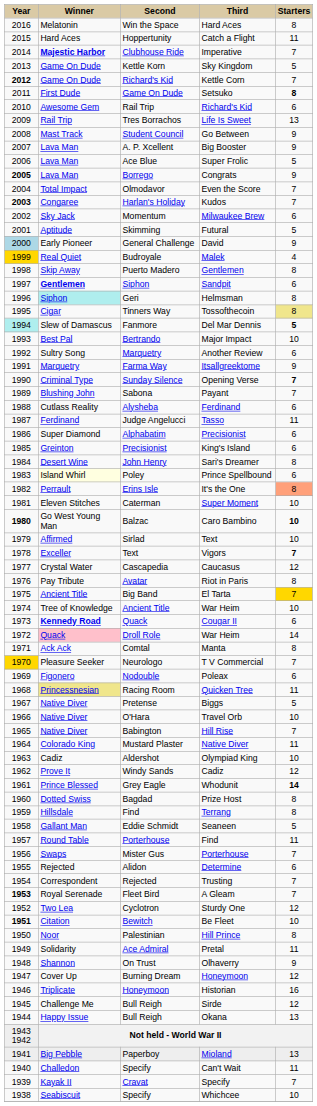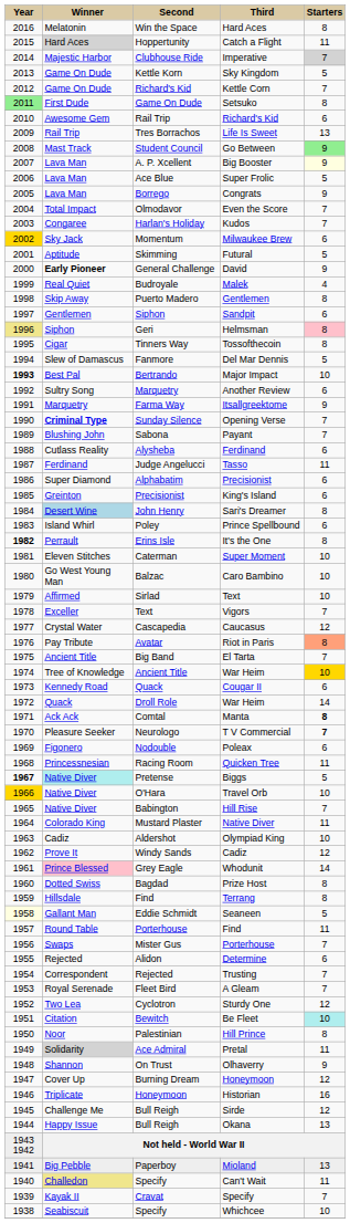Catch a Flight | column 2: no background -> lightgrey background
Imperative | column 2: bold -> normal
Imperative | column 5: no background -> lightgrey background
Kettle Corn | column 1: bold -> normal
Setsuko | column 1: no background -> lightgreen background
Setsuko | column 5: bold -> normal
Go Between | column 5: no background -> lightgreen background
Big Booster | column 5: no background -> lightyellow background
Congrats | column 1: bold -> normal
Kudos | column 1: bold -> normal
Milwaukee Brew | column 1: no background -> gold background
David | column 1: lightblue background -> no background
David | column 2: normal -> bold
Malek | column 1: gold background -> no background
Sandpit | column 2: bold -> normal
Helmsman | column 1: no background -> khaki background
Helmsman | column 2: paleturquoise background -> no background
Helmsman | column 5: no background -> pink background
Tossofthecoin | column 5: khaki background -> no background
Del Mar Dennis | column 1: paleturquoise background -> no background
Del Mar Dennis | column 5: bold -> normal
Major Impact | column 1: normal -> bold
Opening Verse | column 2: normal -> bold
Opening Verse | column 5: bold -> normal
Sari's Dreamer | column 2: no background -> lightblue background
Prince Spellbound | column 2: lightyellow background -> no background
It's the One | column 1: normal -> bold
It's the One | column 5: lightsalmon background -> no background
Caro Bambino | column 1: bold -> normal
Caro Bambino | column 5: bold -> normal
Vigors | column 5: bold -> normal
Riot in Paris | column 5: no background -> lightsalmon background
El Tarta | column 5: gold background -> no background
Ancient Title / War Heim | column 5: no background -> gold background
Cougar II | column 2: bold -> normal
Droll Role / War Heim | column 2: pink background -> no background
Manta | column 5: normal -> bold
T V Commercial | column 1: gold background -> no background
T V Commercial | column 5: normal -> bold
Quicken Tree | column 2: khaki background -> no background
Biggs | column 1: normal -> bold
Biggs | column 2: no background -> paleturquoise background
Travel Orb | column 1: no background -> gold background
Whodunit | column 2: no background -> pink background
Whodunit | column 5: bold -> normal
Seaneen | column 1: no background -> lightyellow background
A Gleam | column 1: bold -> normal
Be Fleet | column 1: bold -> normal
Be Fleet | column 5: no background -> paleturquoise background
Pretal | column 2: no background -> lightgrey background
Can't Wait | column 2: no background -> khaki background
